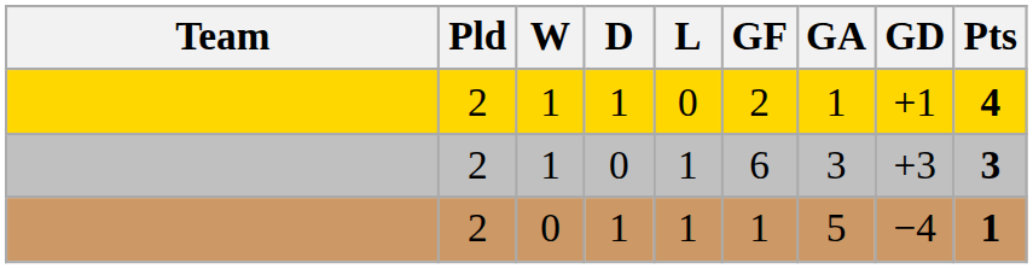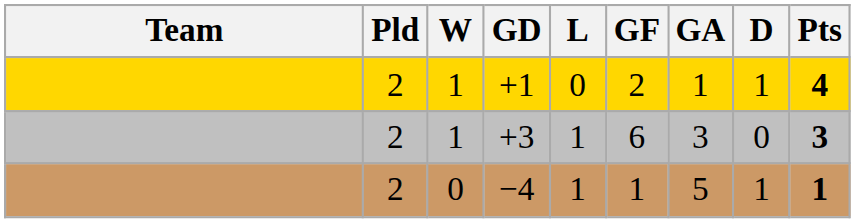columns swapped: D <-> GD
